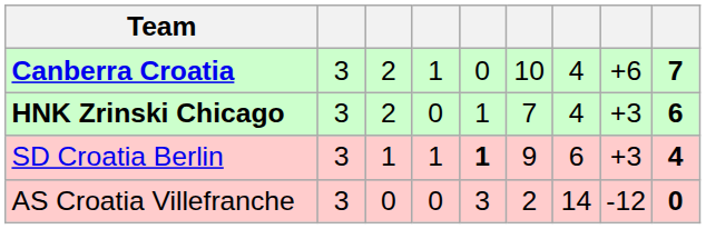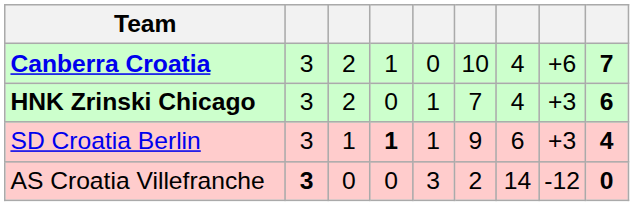SD Croatia Berlin | column 4: normal -> bold
SD Croatia Berlin | column 5: bold -> normal
AS Croatia Villefranche | column 2: normal -> bold
